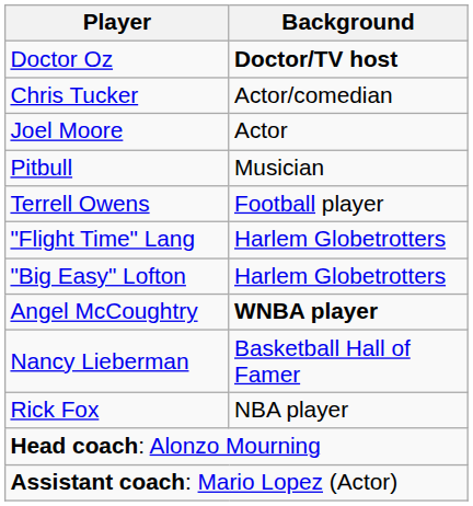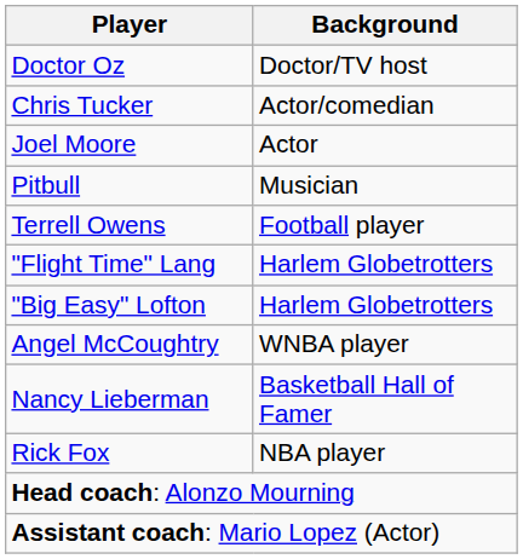Doctor Oz | Background: bold -> normal
Angel McCoughtry | Background: bold -> normal
